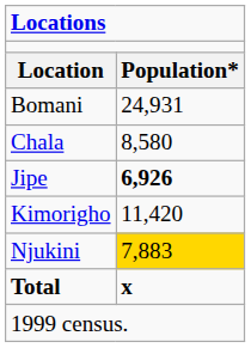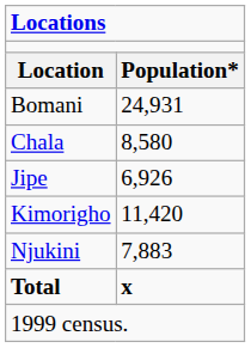Jipe | column 2: bold -> normal
Njukini | column 2: gold background -> no background
